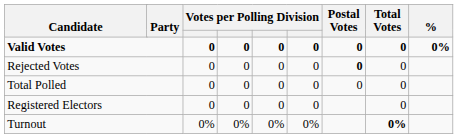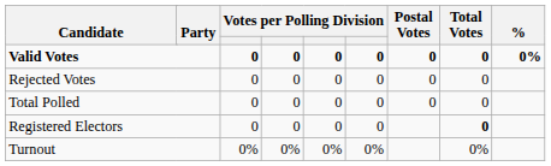Rejected Votes | Postal Votes: bold -> normal
Registered Electors | Total Votes: normal -> bold
Turnout | Total Votes: bold -> normal
